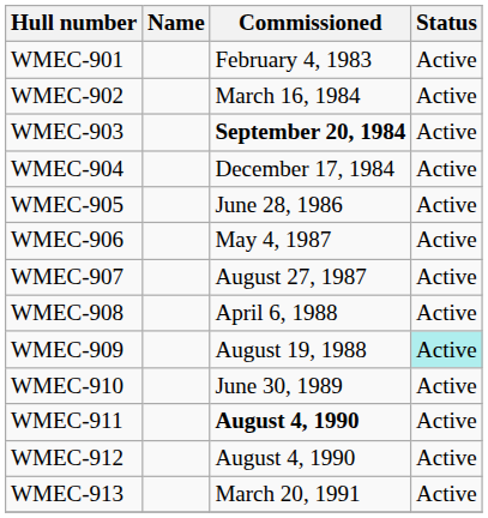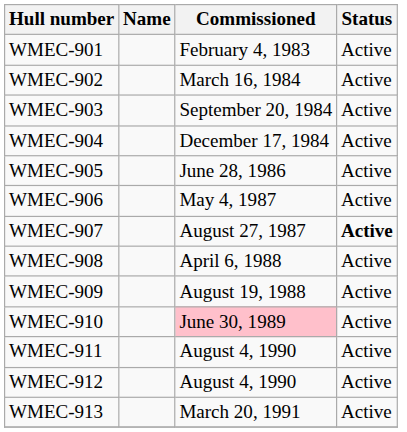WMEC-903 | Commissioned: bold -> normal
WMEC-907 | Status: normal -> bold
WMEC-909 | Status: paleturquoise background -> no background
WMEC-910 | Commissioned: no background -> pink background
WMEC-911 | Commissioned: bold -> normal
